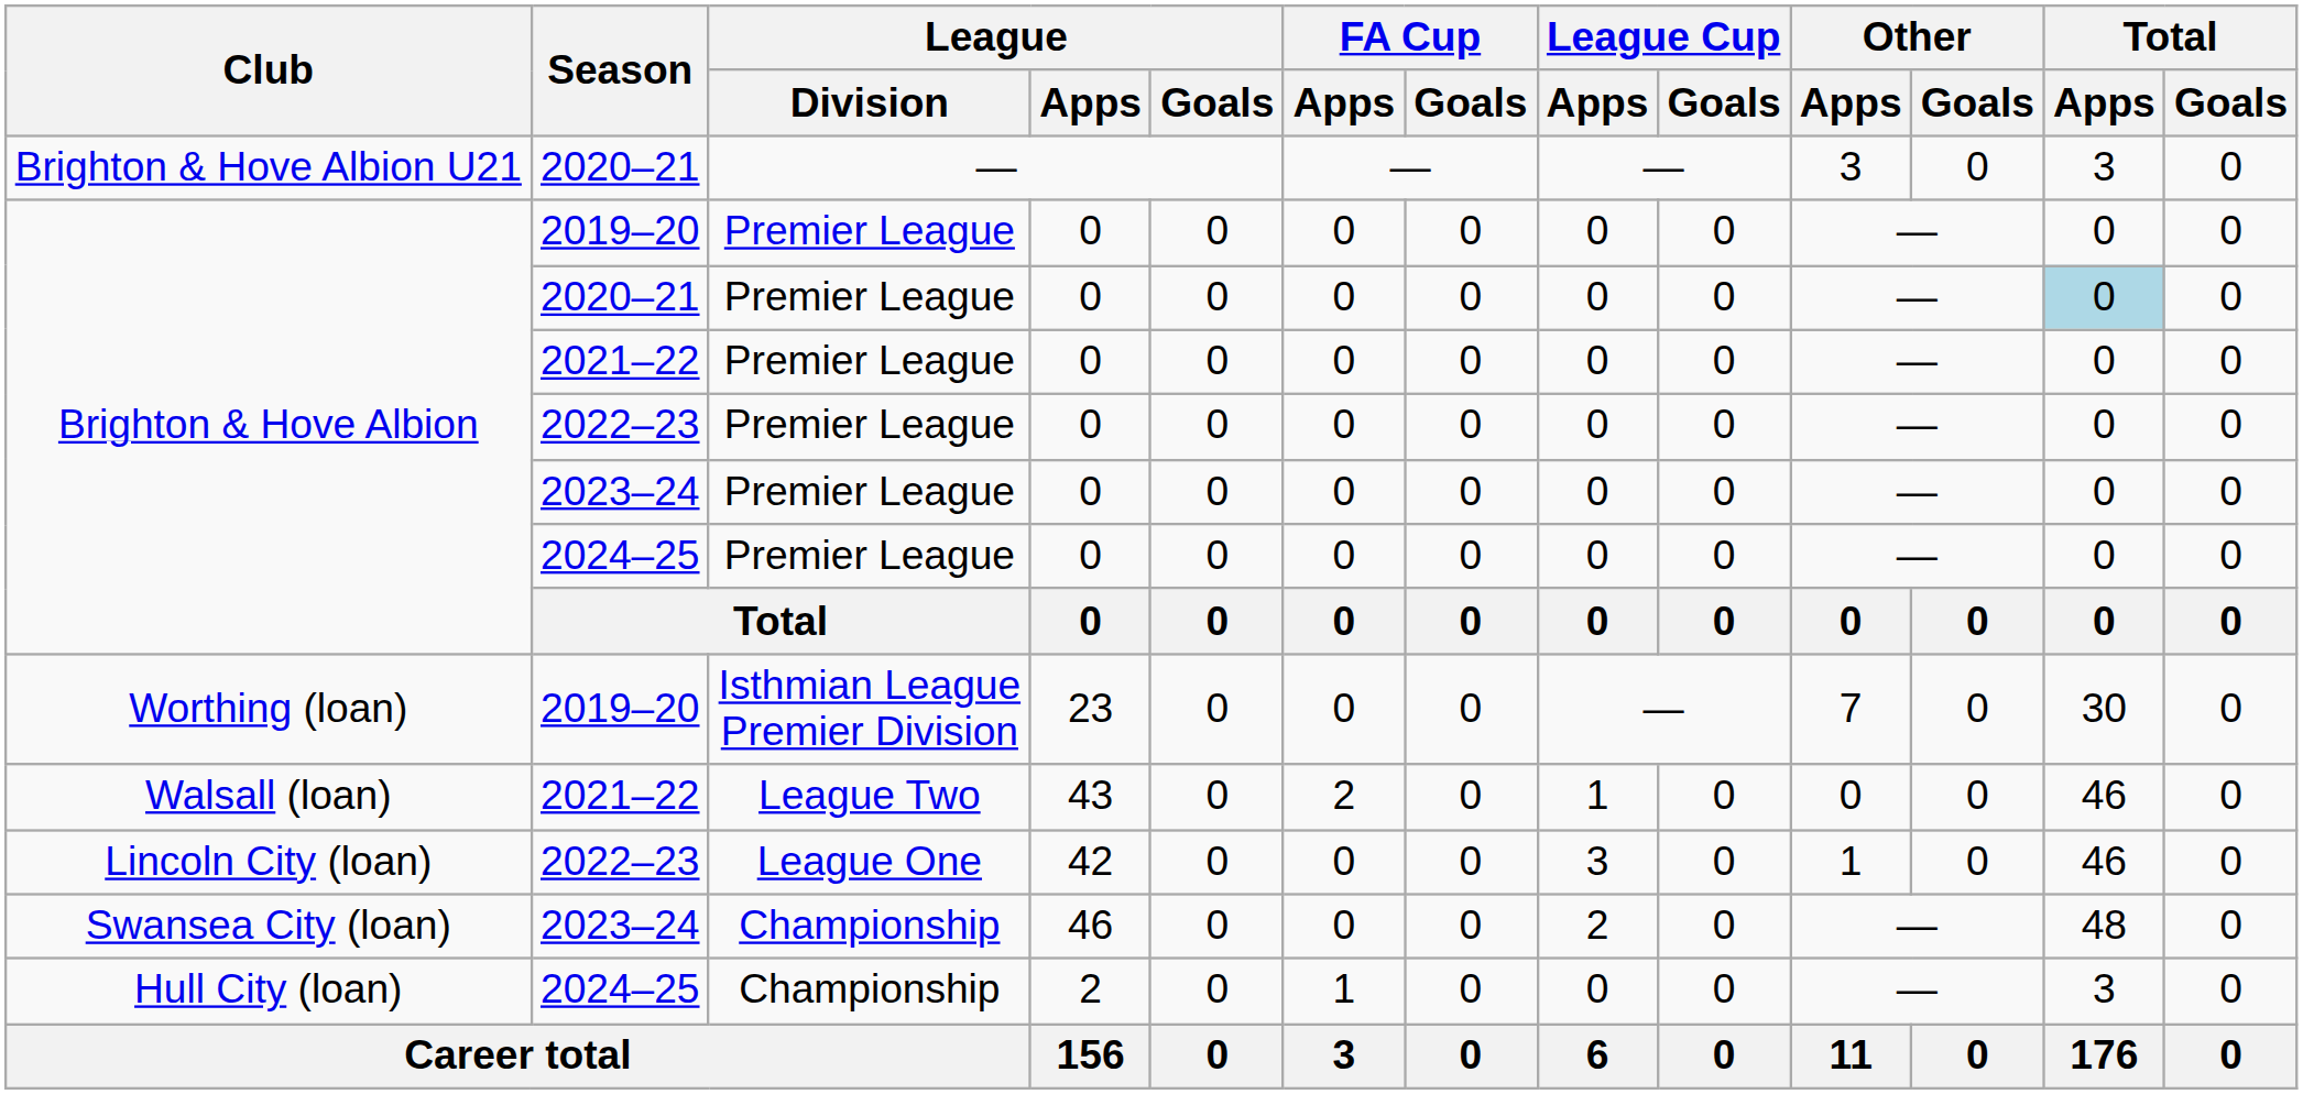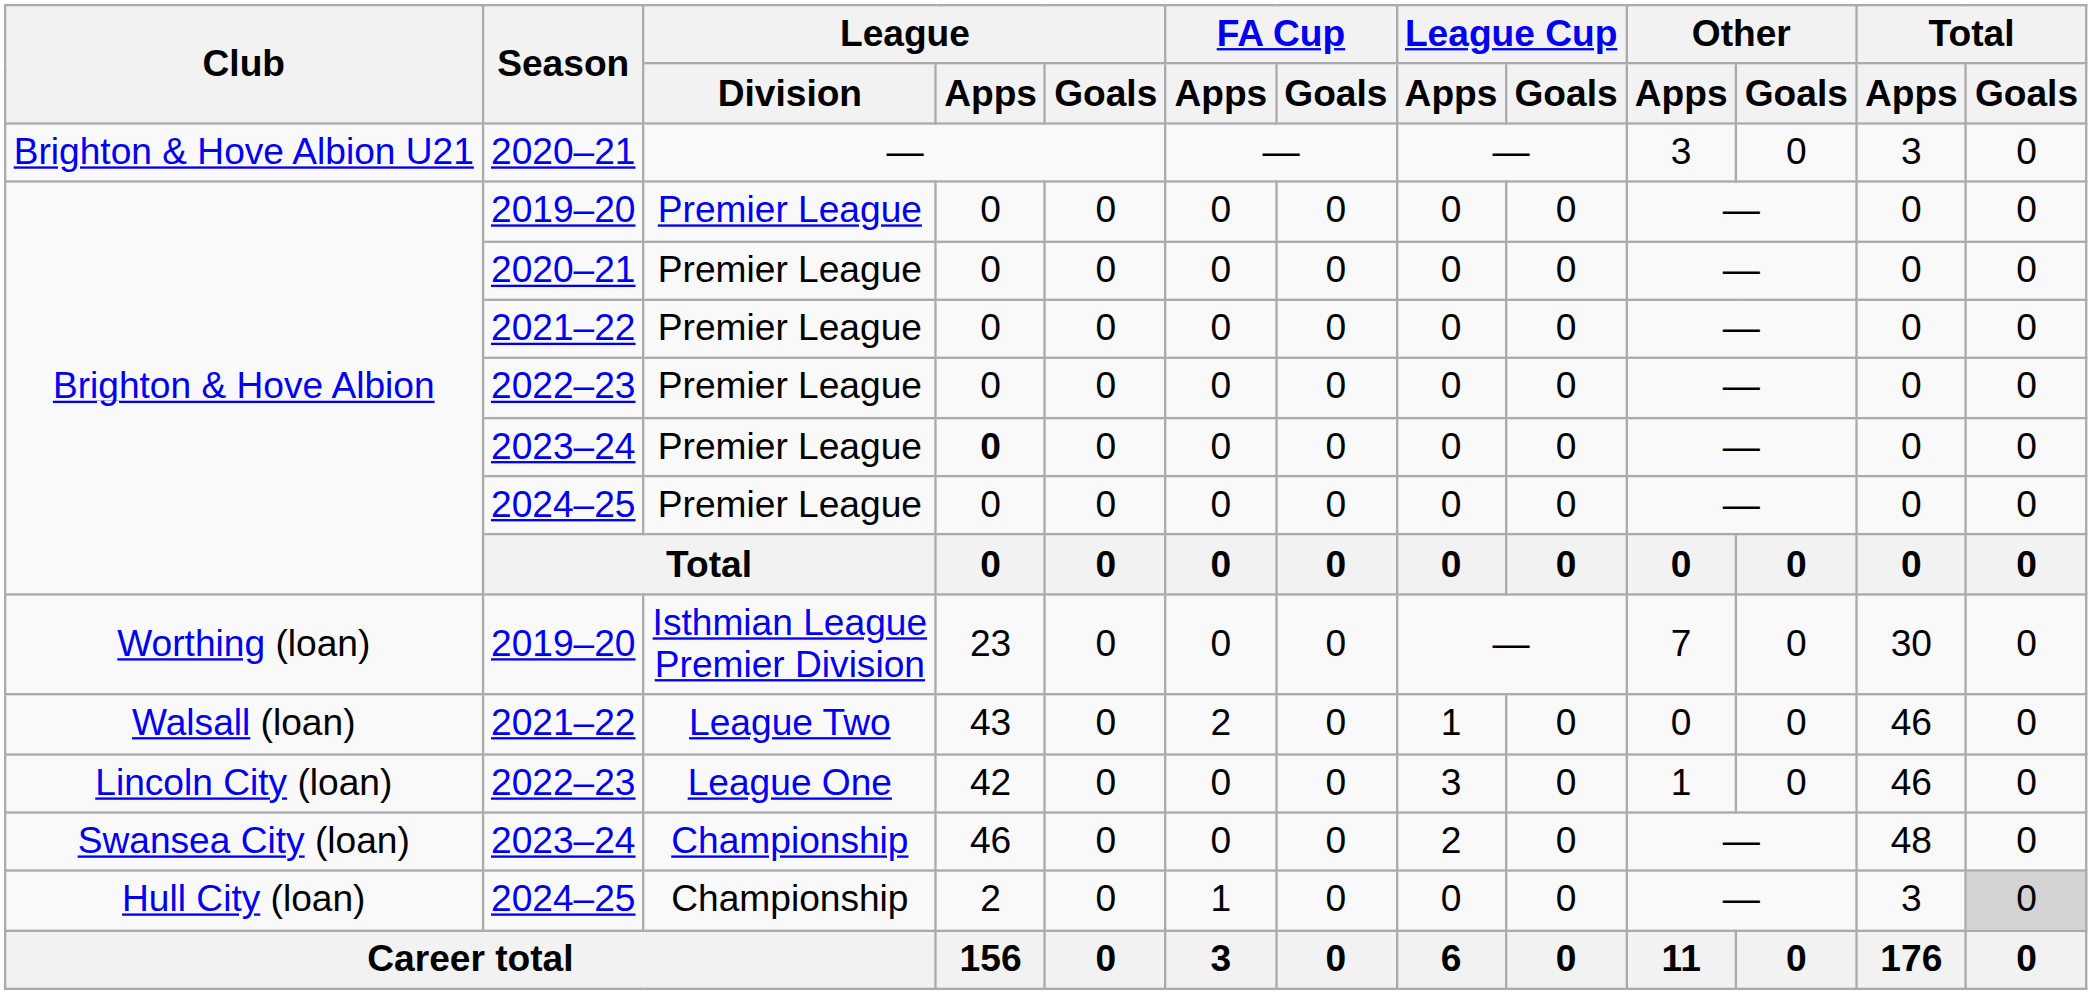Brighton & Hove Albion / 2020–21 | Total / Apps: lightblue background -> no background
Brighton & Hove Albion / 2023–24 | League / Apps: normal -> bold
Hull City (loan) | Total / Goals: no background -> lightgrey background
